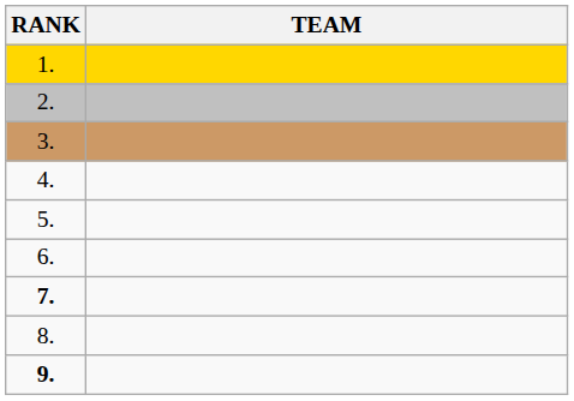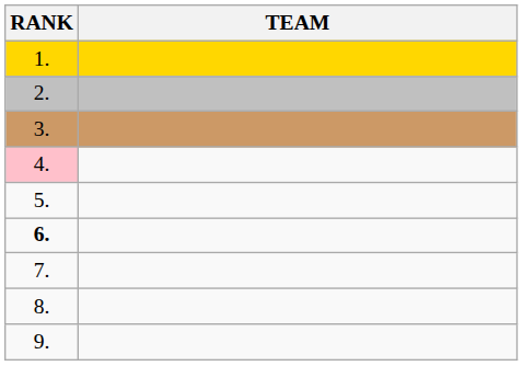4. | RANK: no background -> pink background
6. | RANK: normal -> bold
7. | RANK: bold -> normal
9. | RANK: bold -> normal
